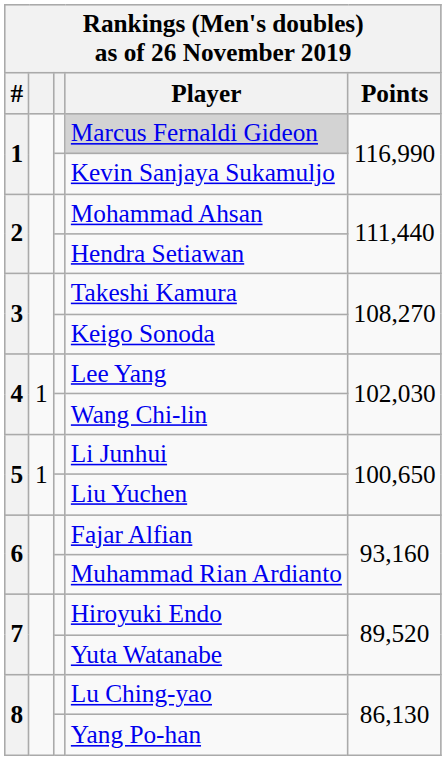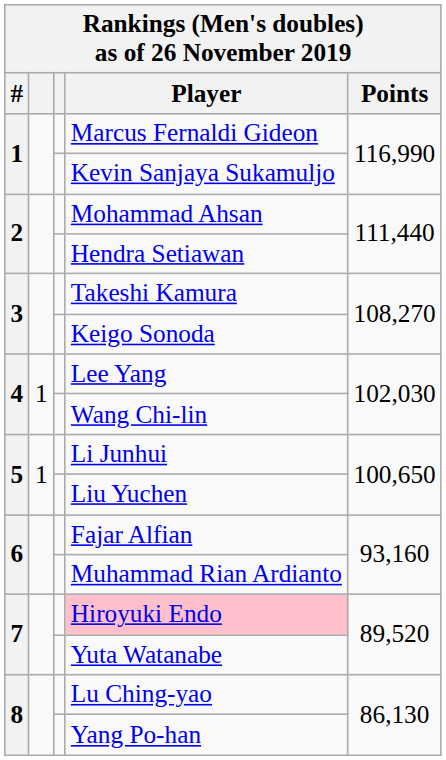Marcus Fernaldi Gideon | Player: lightgrey background -> no background
Hiroyuki Endo | Player: no background -> pink background
